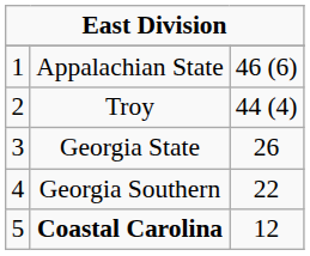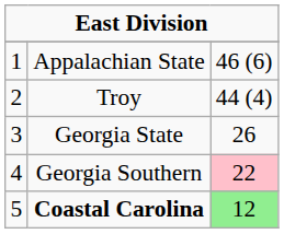Georgia Southern | column 3: no background -> pink background
Coastal Carolina | column 3: no background -> lightgreen background
